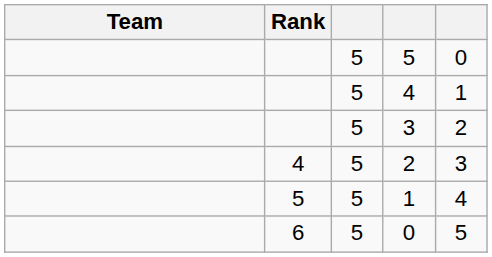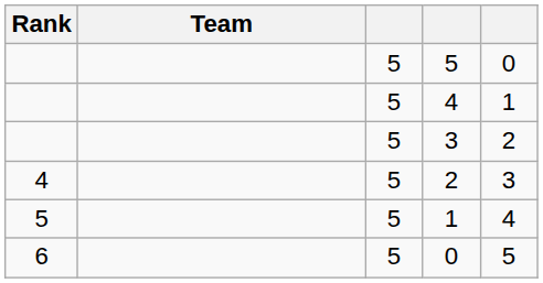columns swapped: Rank <-> Team
